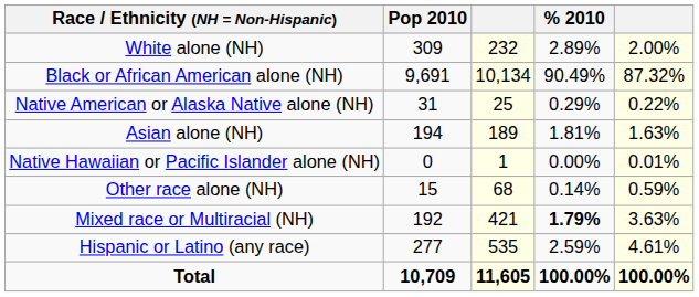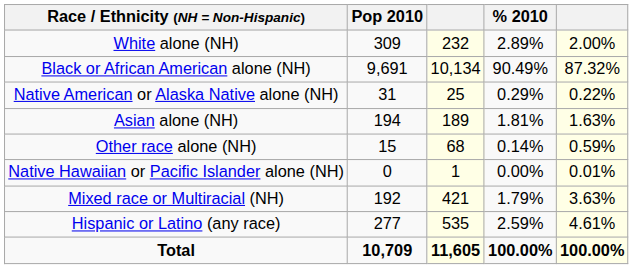rows swapped: Native Hawaiian or Pacific Islander alone (NH) <-> Other race alone (NH)
Mixed race or Multiracial (NH) | % 2010: bold -> normal
